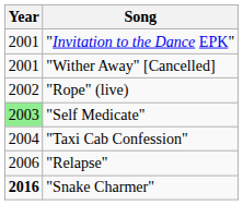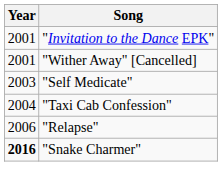- row: 2002 | "Rope" (live)
"Self Medicate" | Year: lightgreen background -> no background
